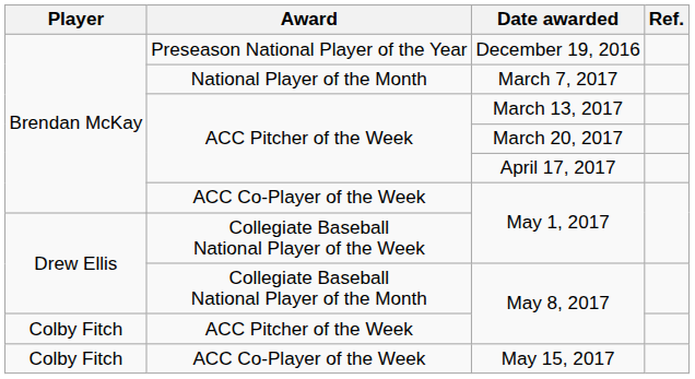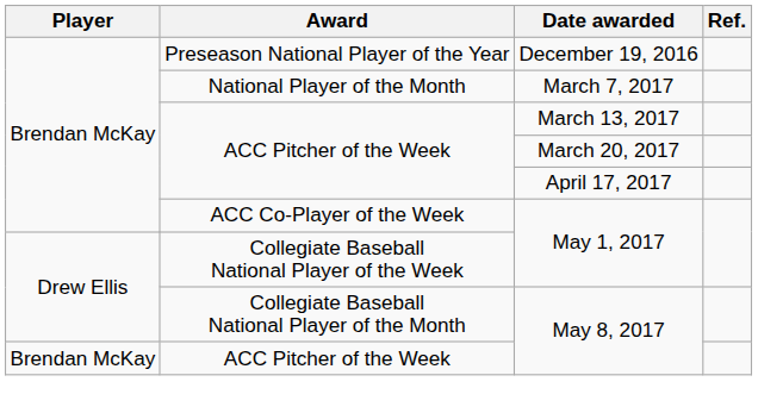ACC Pitcher of the Week / May 8, 2017 | Player: Colby Fitch -> Brendan McKay
- row: Colby Fitch | ACC Co-Player of the Week | May 15, 2017
